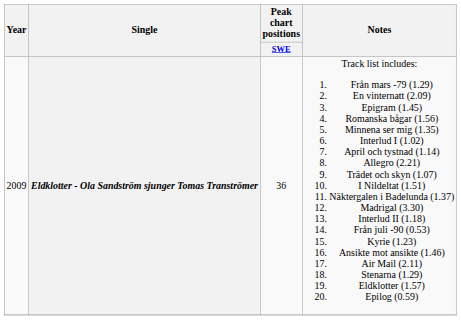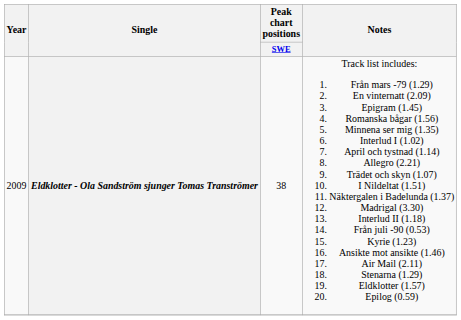Eldklotter - Ola Sandström sjunger Tomas Tranströmer | Peak chart positions / SWE: 36 -> 38
